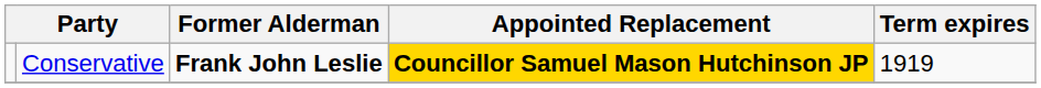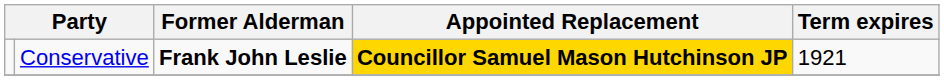Conservative | Term expires: 1919 -> 1921
